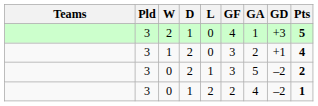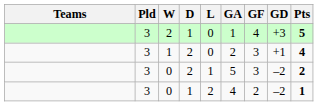columns swapped: GF <-> GA
